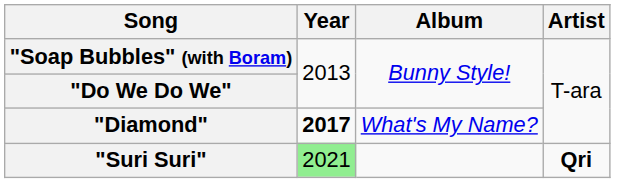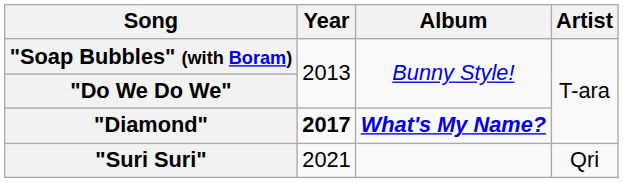"Diamond" | Album: normal -> bold
"Suri Suri" | Year: lightgreen background -> no background
"Suri Suri" | Artist: bold -> normal
